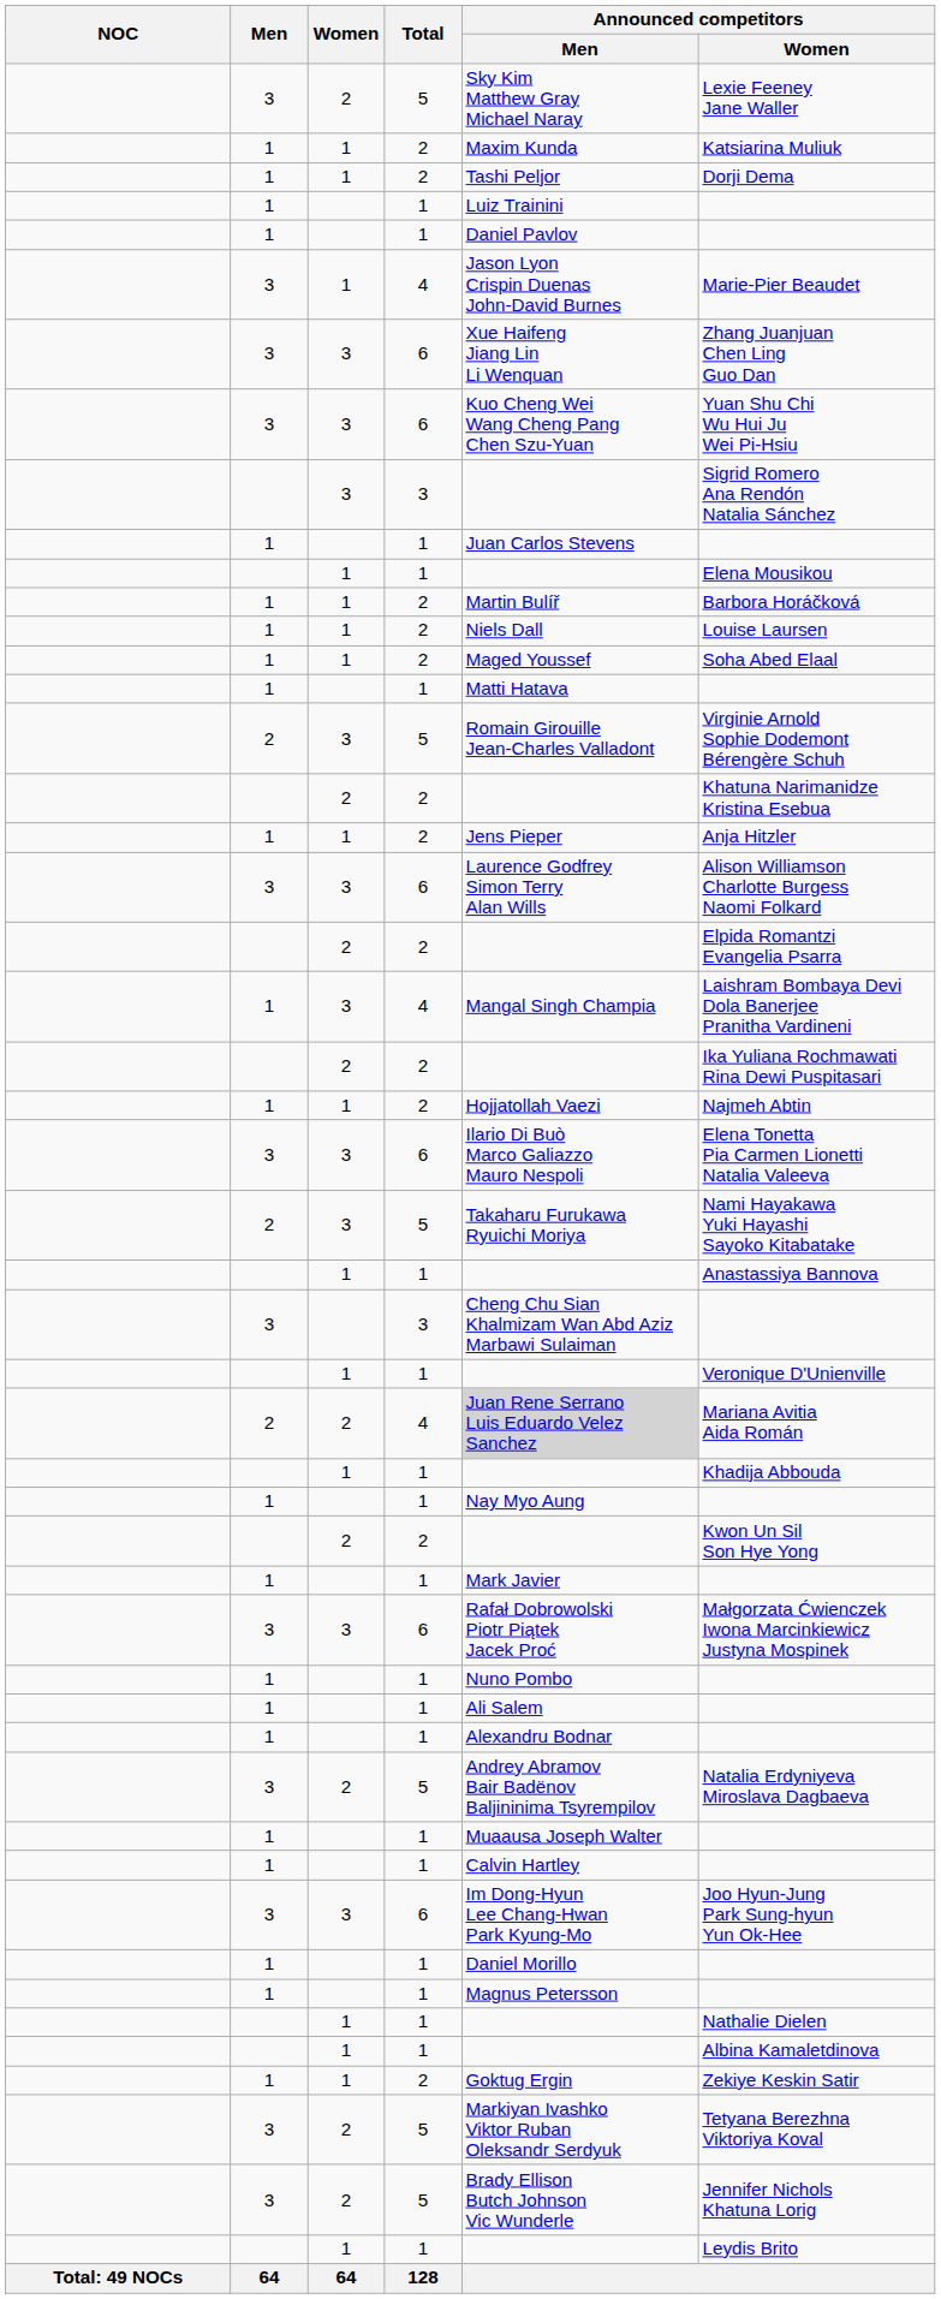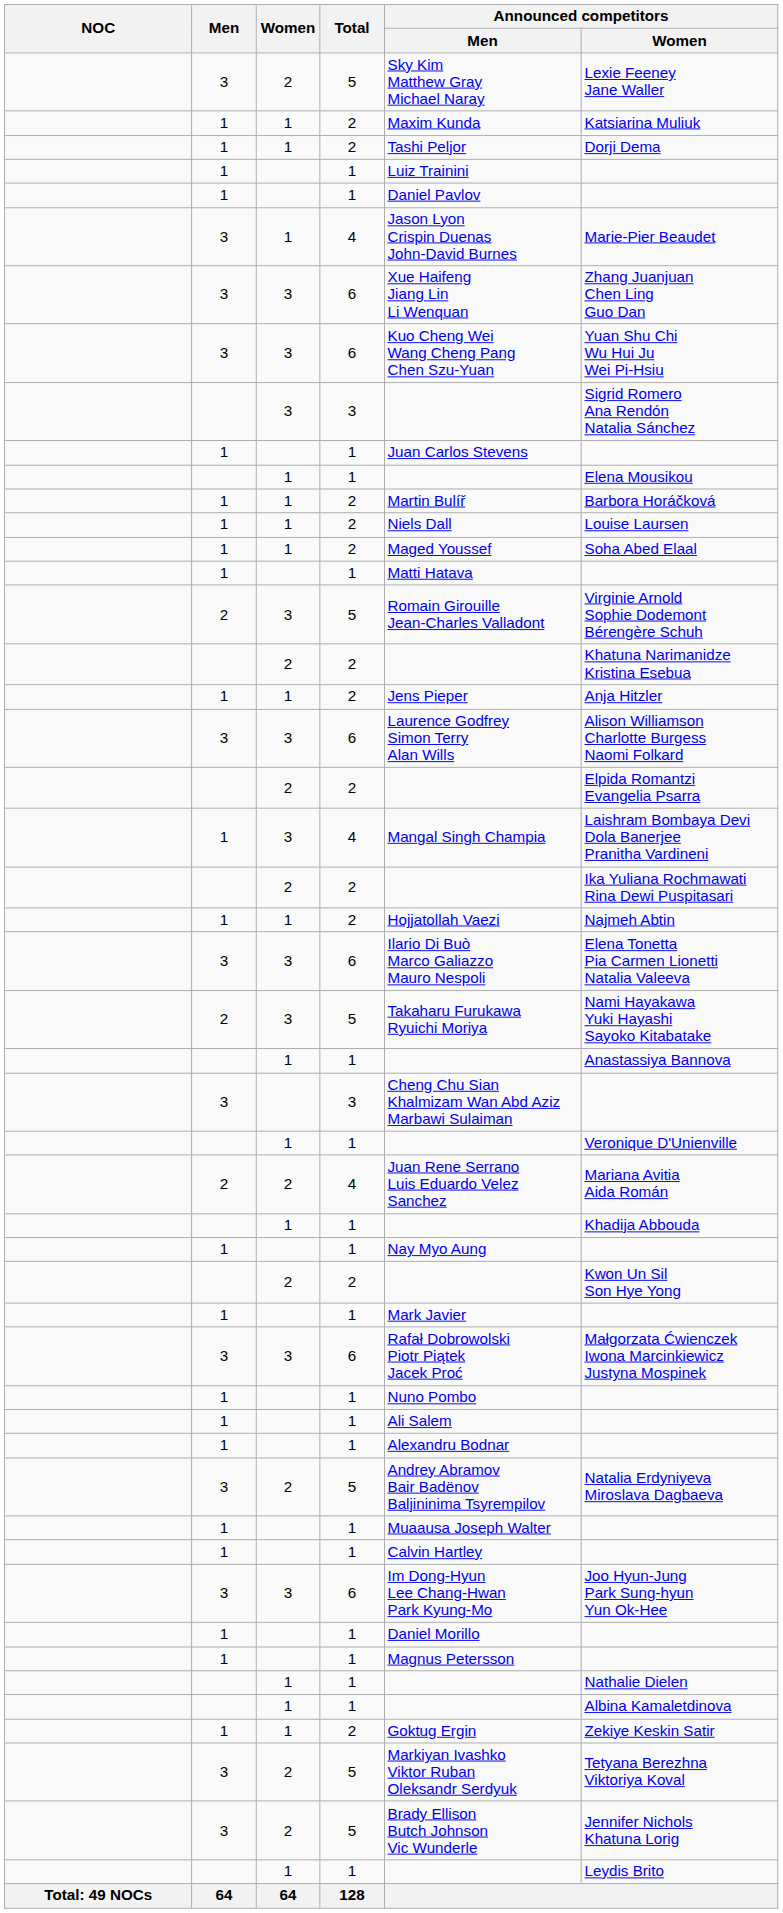2 / 4 | Announced competitors / Men: lightgrey background -> no background
